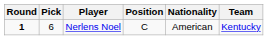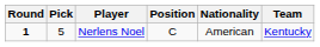Nerlens Noel | Pick: 6 -> 5
